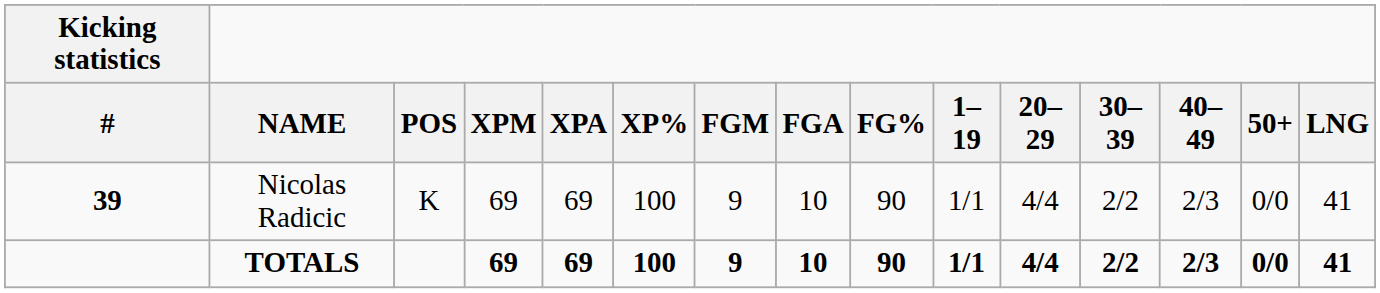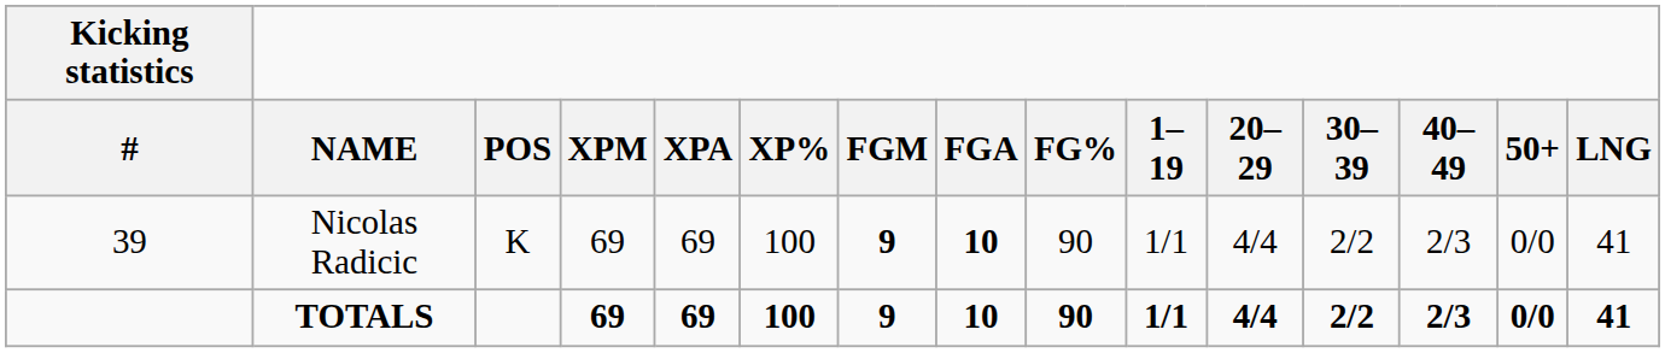Nicolas Radicic | Kicking statistics / #: bold -> normal
Nicolas Radicic | FGM: normal -> bold
Nicolas Radicic | FGA: normal -> bold
